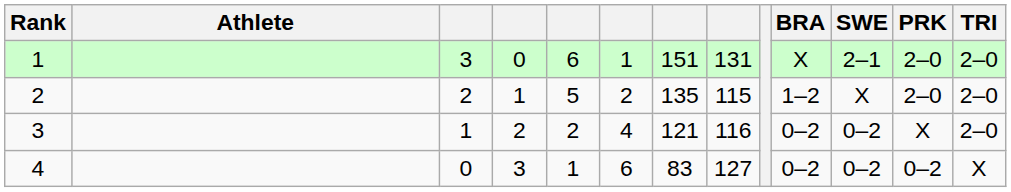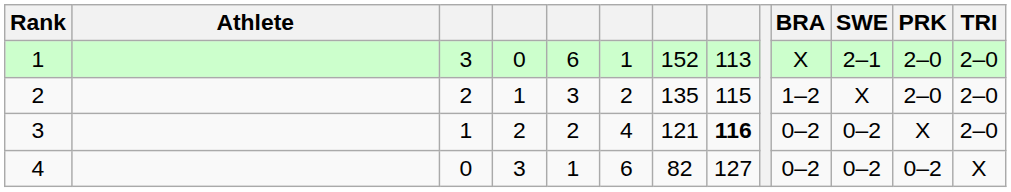row 2 | column 7: 151 -> 152
row 2 | column 8: 131 -> 113
row 3 | column 5: 5 -> 3
row 4 | column 8: normal -> bold
row 5 | column 7: 83 -> 82
